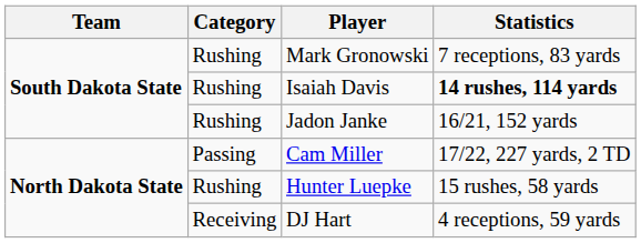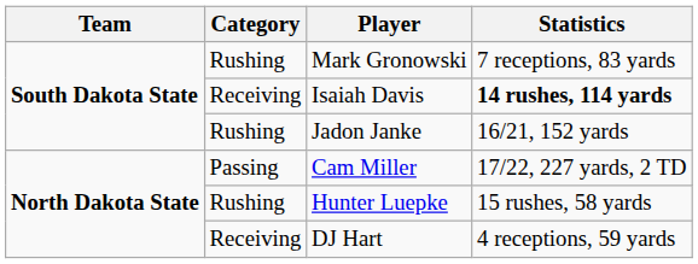Isaiah Davis | Category: Rushing -> Receiving
